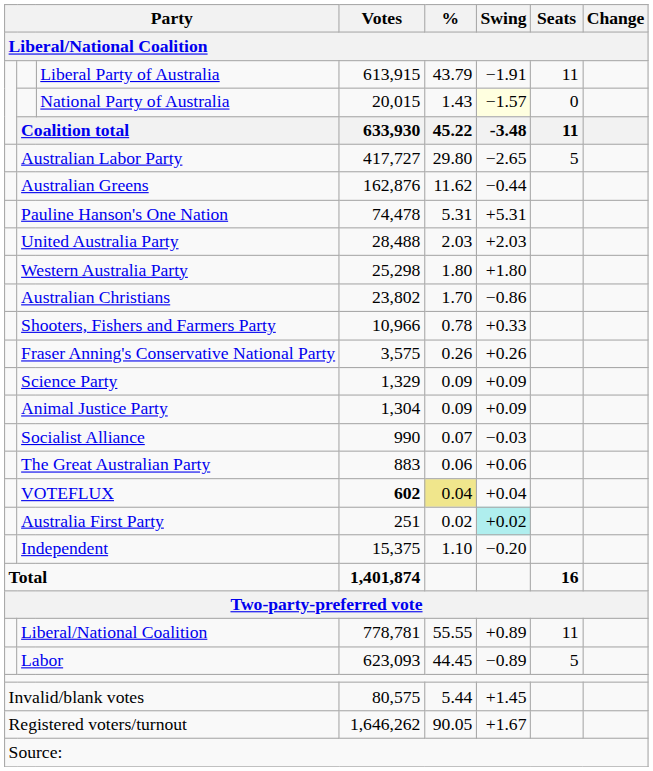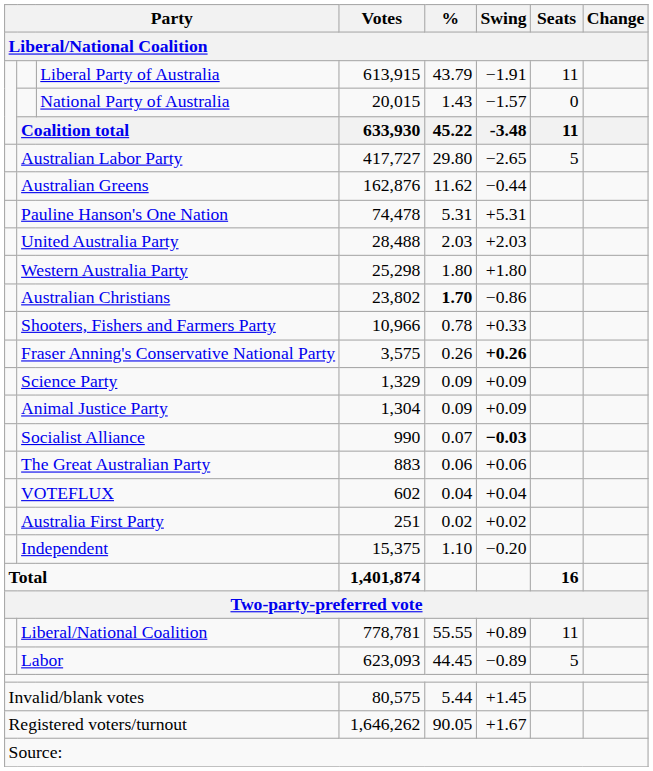National Party of Australia | Swing: lightyellow background -> no background
Australian Christians | %: normal -> bold
Fraser Anning's Conservative National Party | Swing: normal -> bold
Socialist Alliance | Swing: normal -> bold
VOTEFLUX | Votes: bold -> normal
VOTEFLUX | %: khaki background -> no background
Australia First Party | Swing: paleturquoise background -> no background
